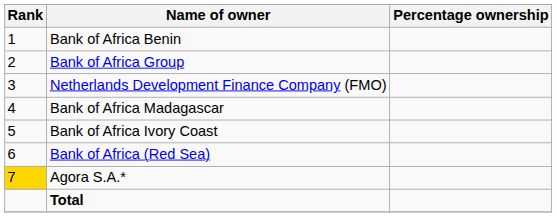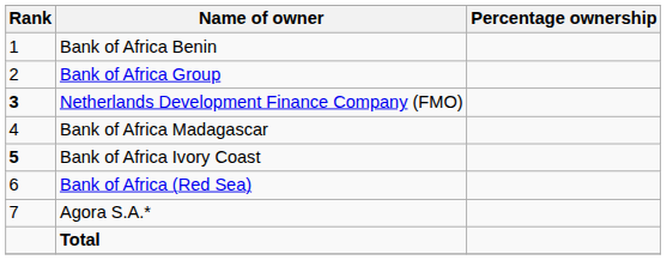Netherlands Development Finance Company (FMO) | Rank: normal -> bold
Bank of Africa Ivory Coast | Rank: normal -> bold
Agora S.A.* | Rank: gold background -> no background
